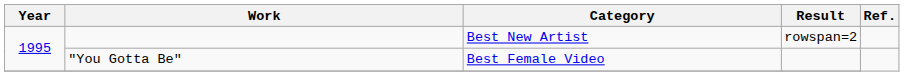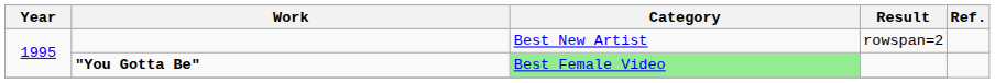"You Gotta Be" | Work: normal -> bold
"You Gotta Be" | Category: no background -> lightgreen background
